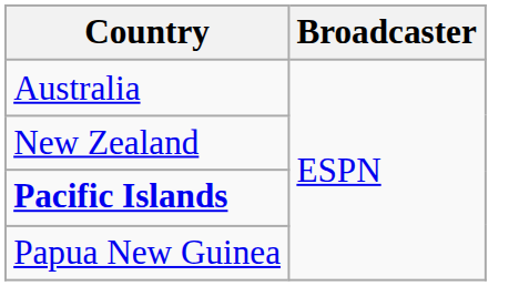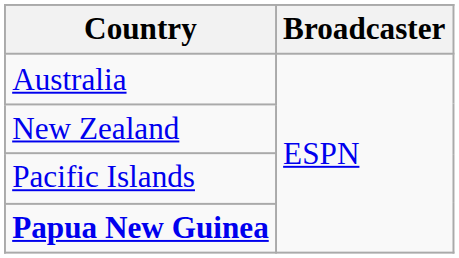Pacific Islands | Country: bold -> normal
Papua New Guinea | Country: normal -> bold
